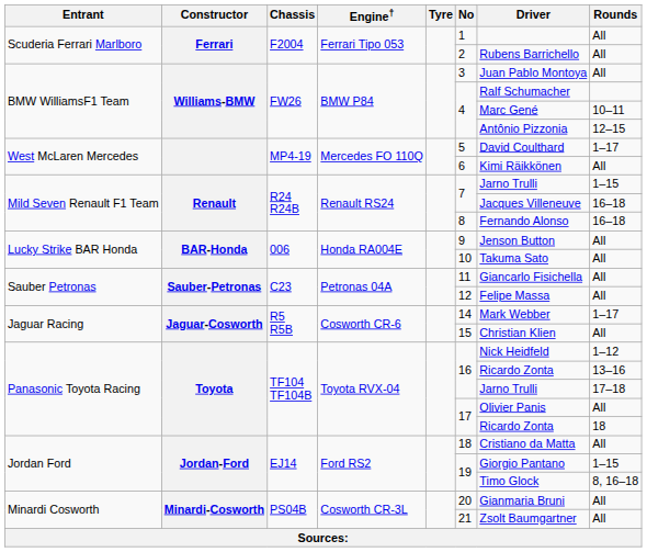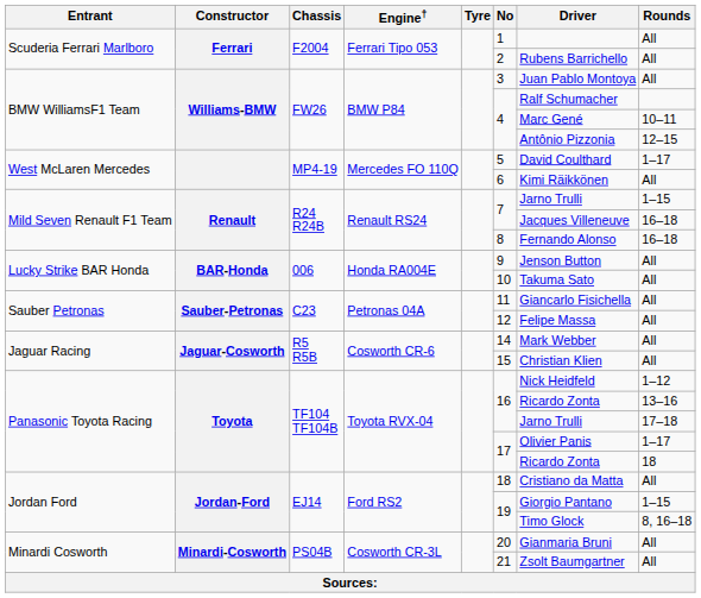row 17 | Rounds: 1–17 -> All
row 22 | Rounds: All -> 1–17
